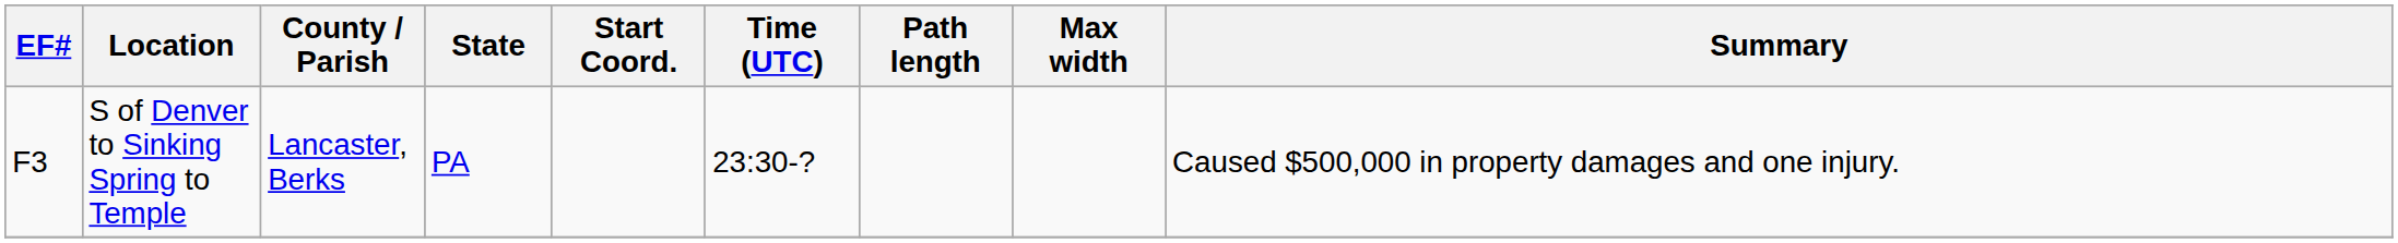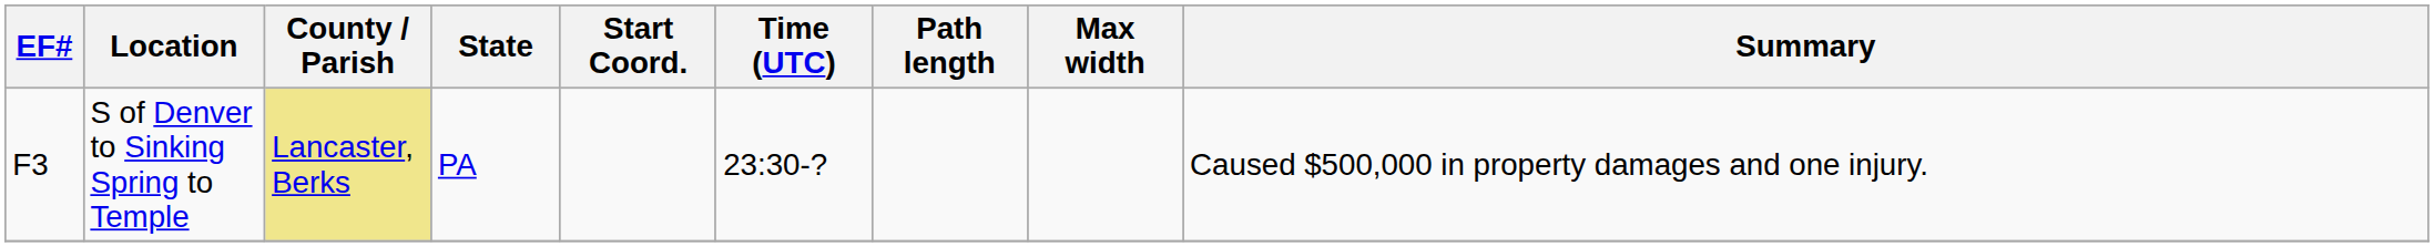S of Denver to Sinking Spring to Temple | County / Parish: no background -> khaki background
